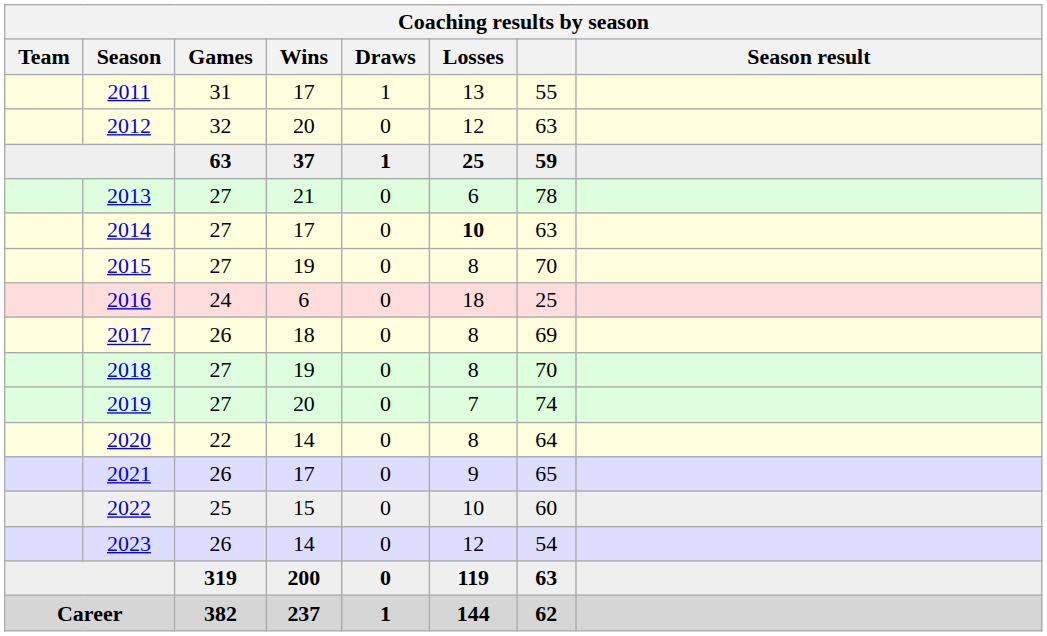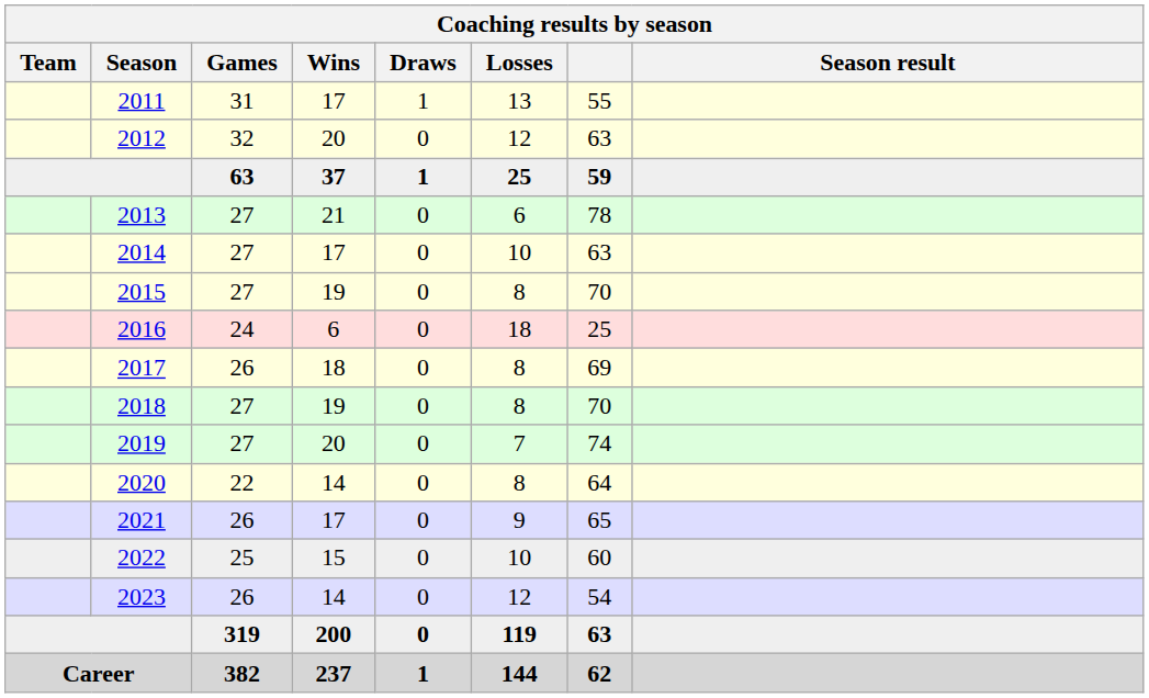2014 | Losses: bold -> normal
